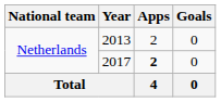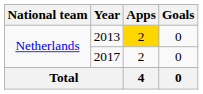2013 | Apps: no background -> gold background
2017 | Apps: bold -> normal
